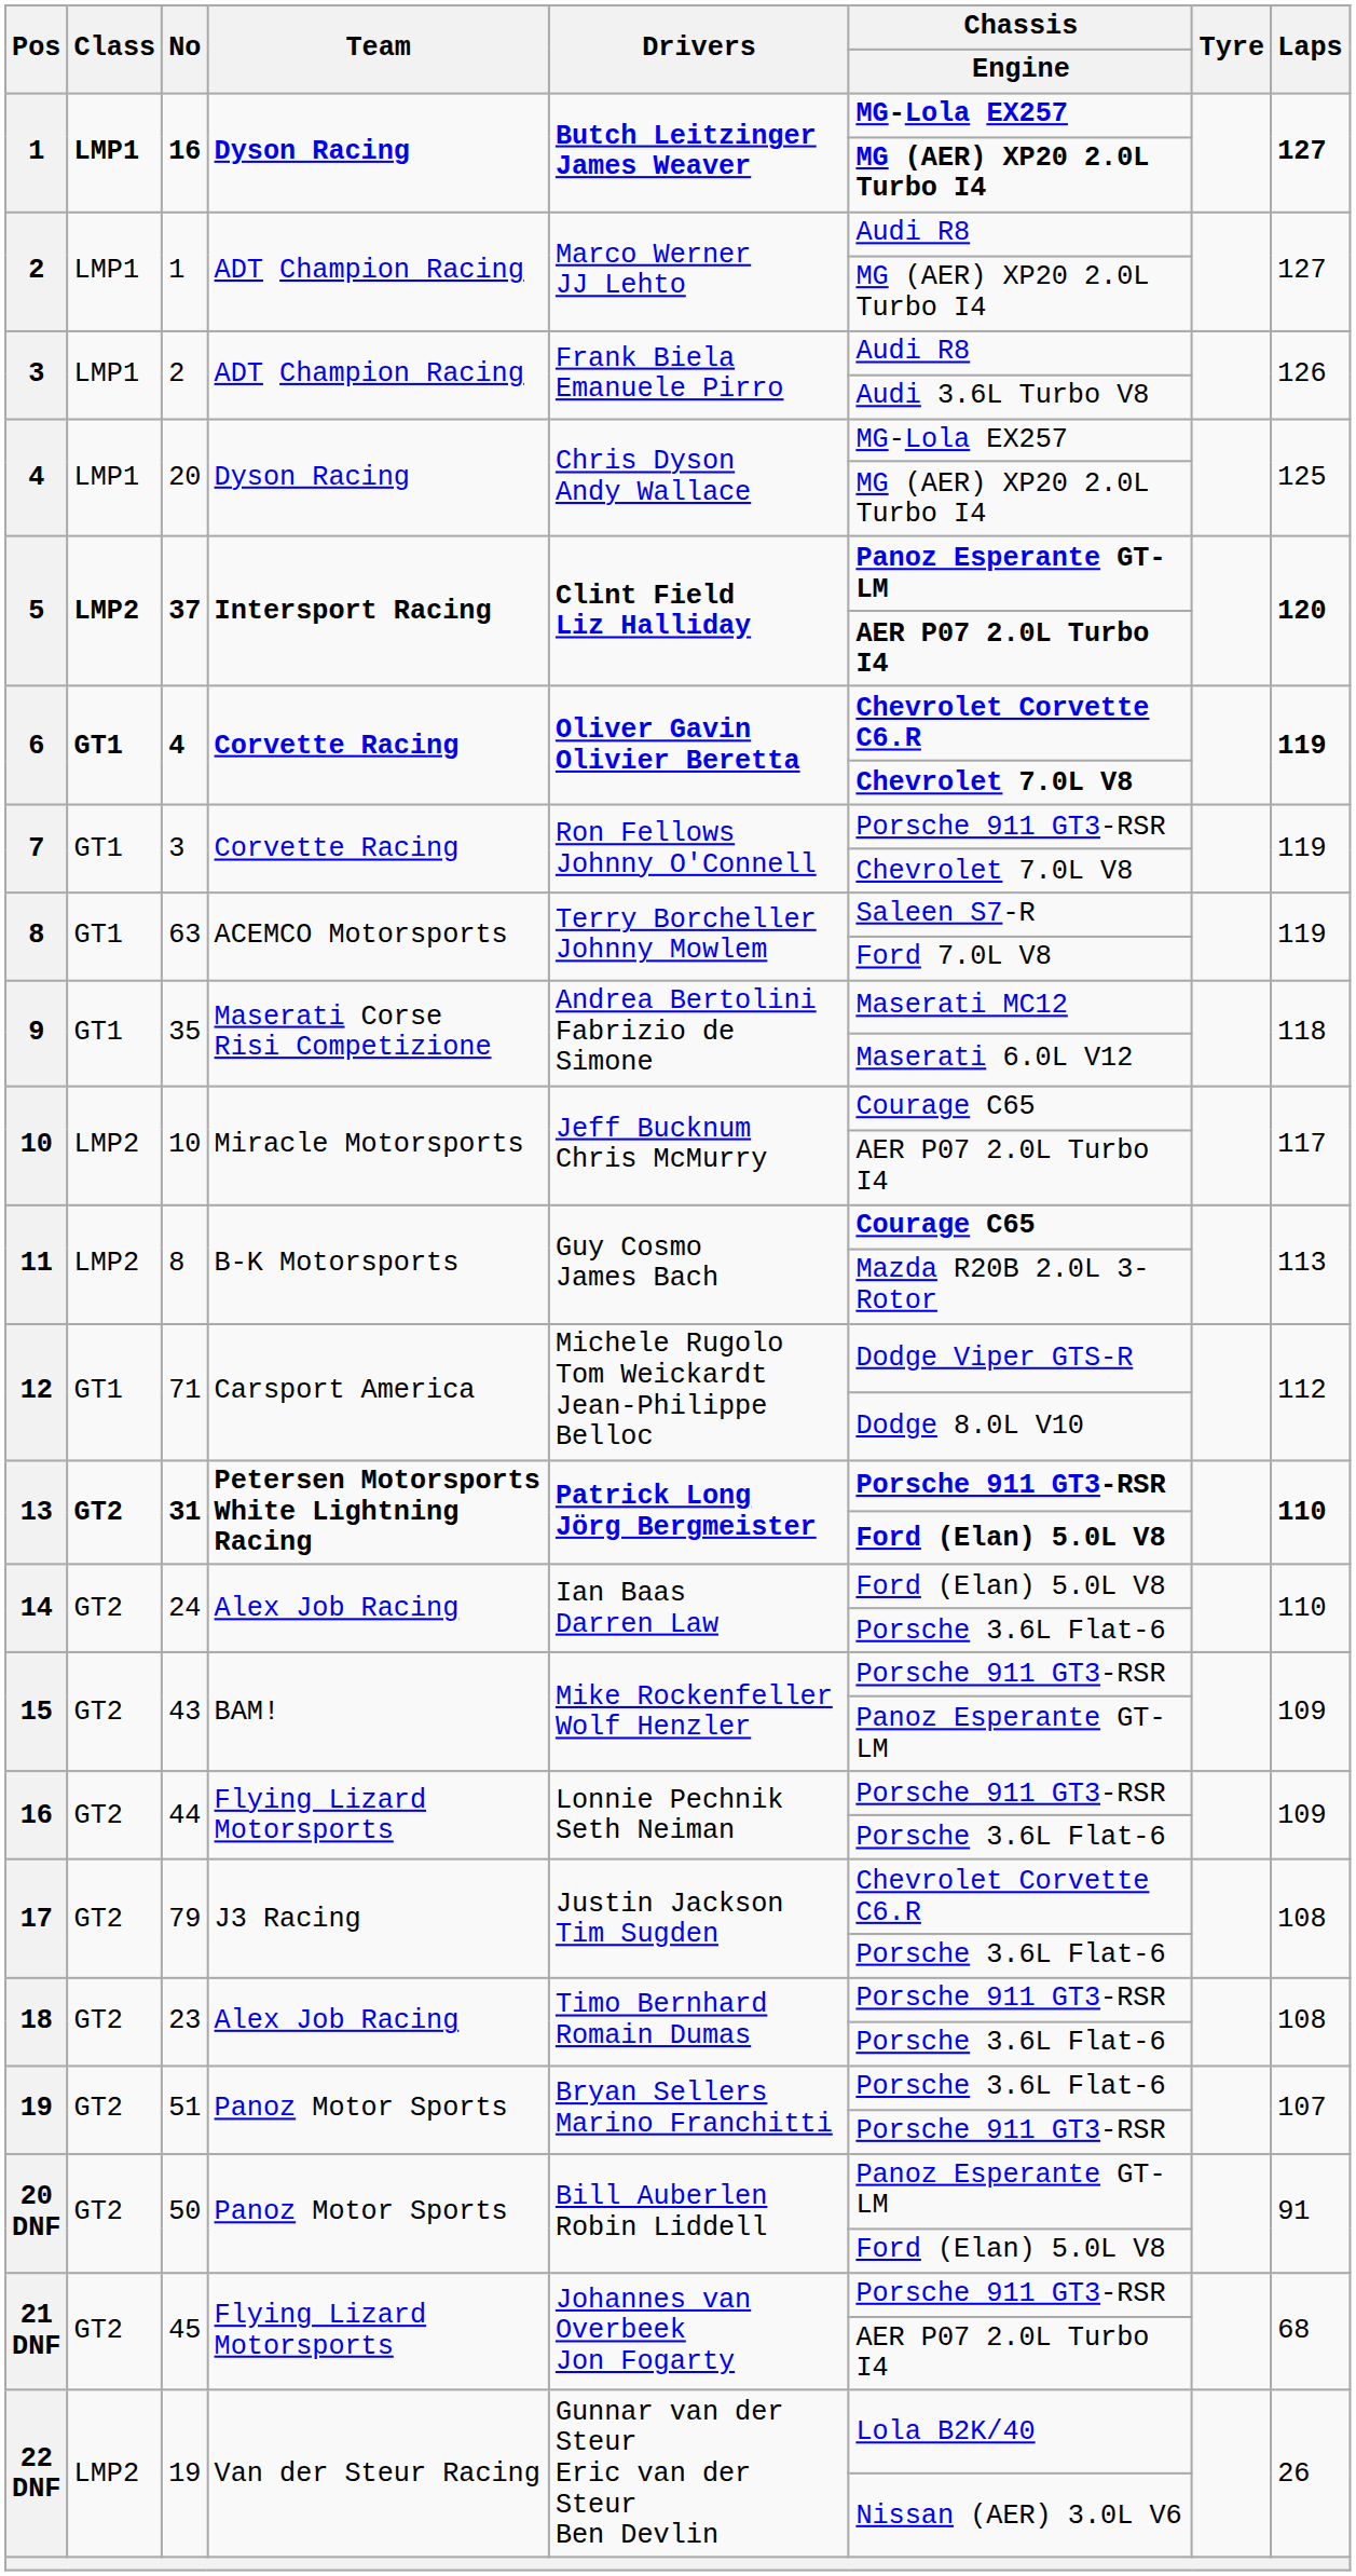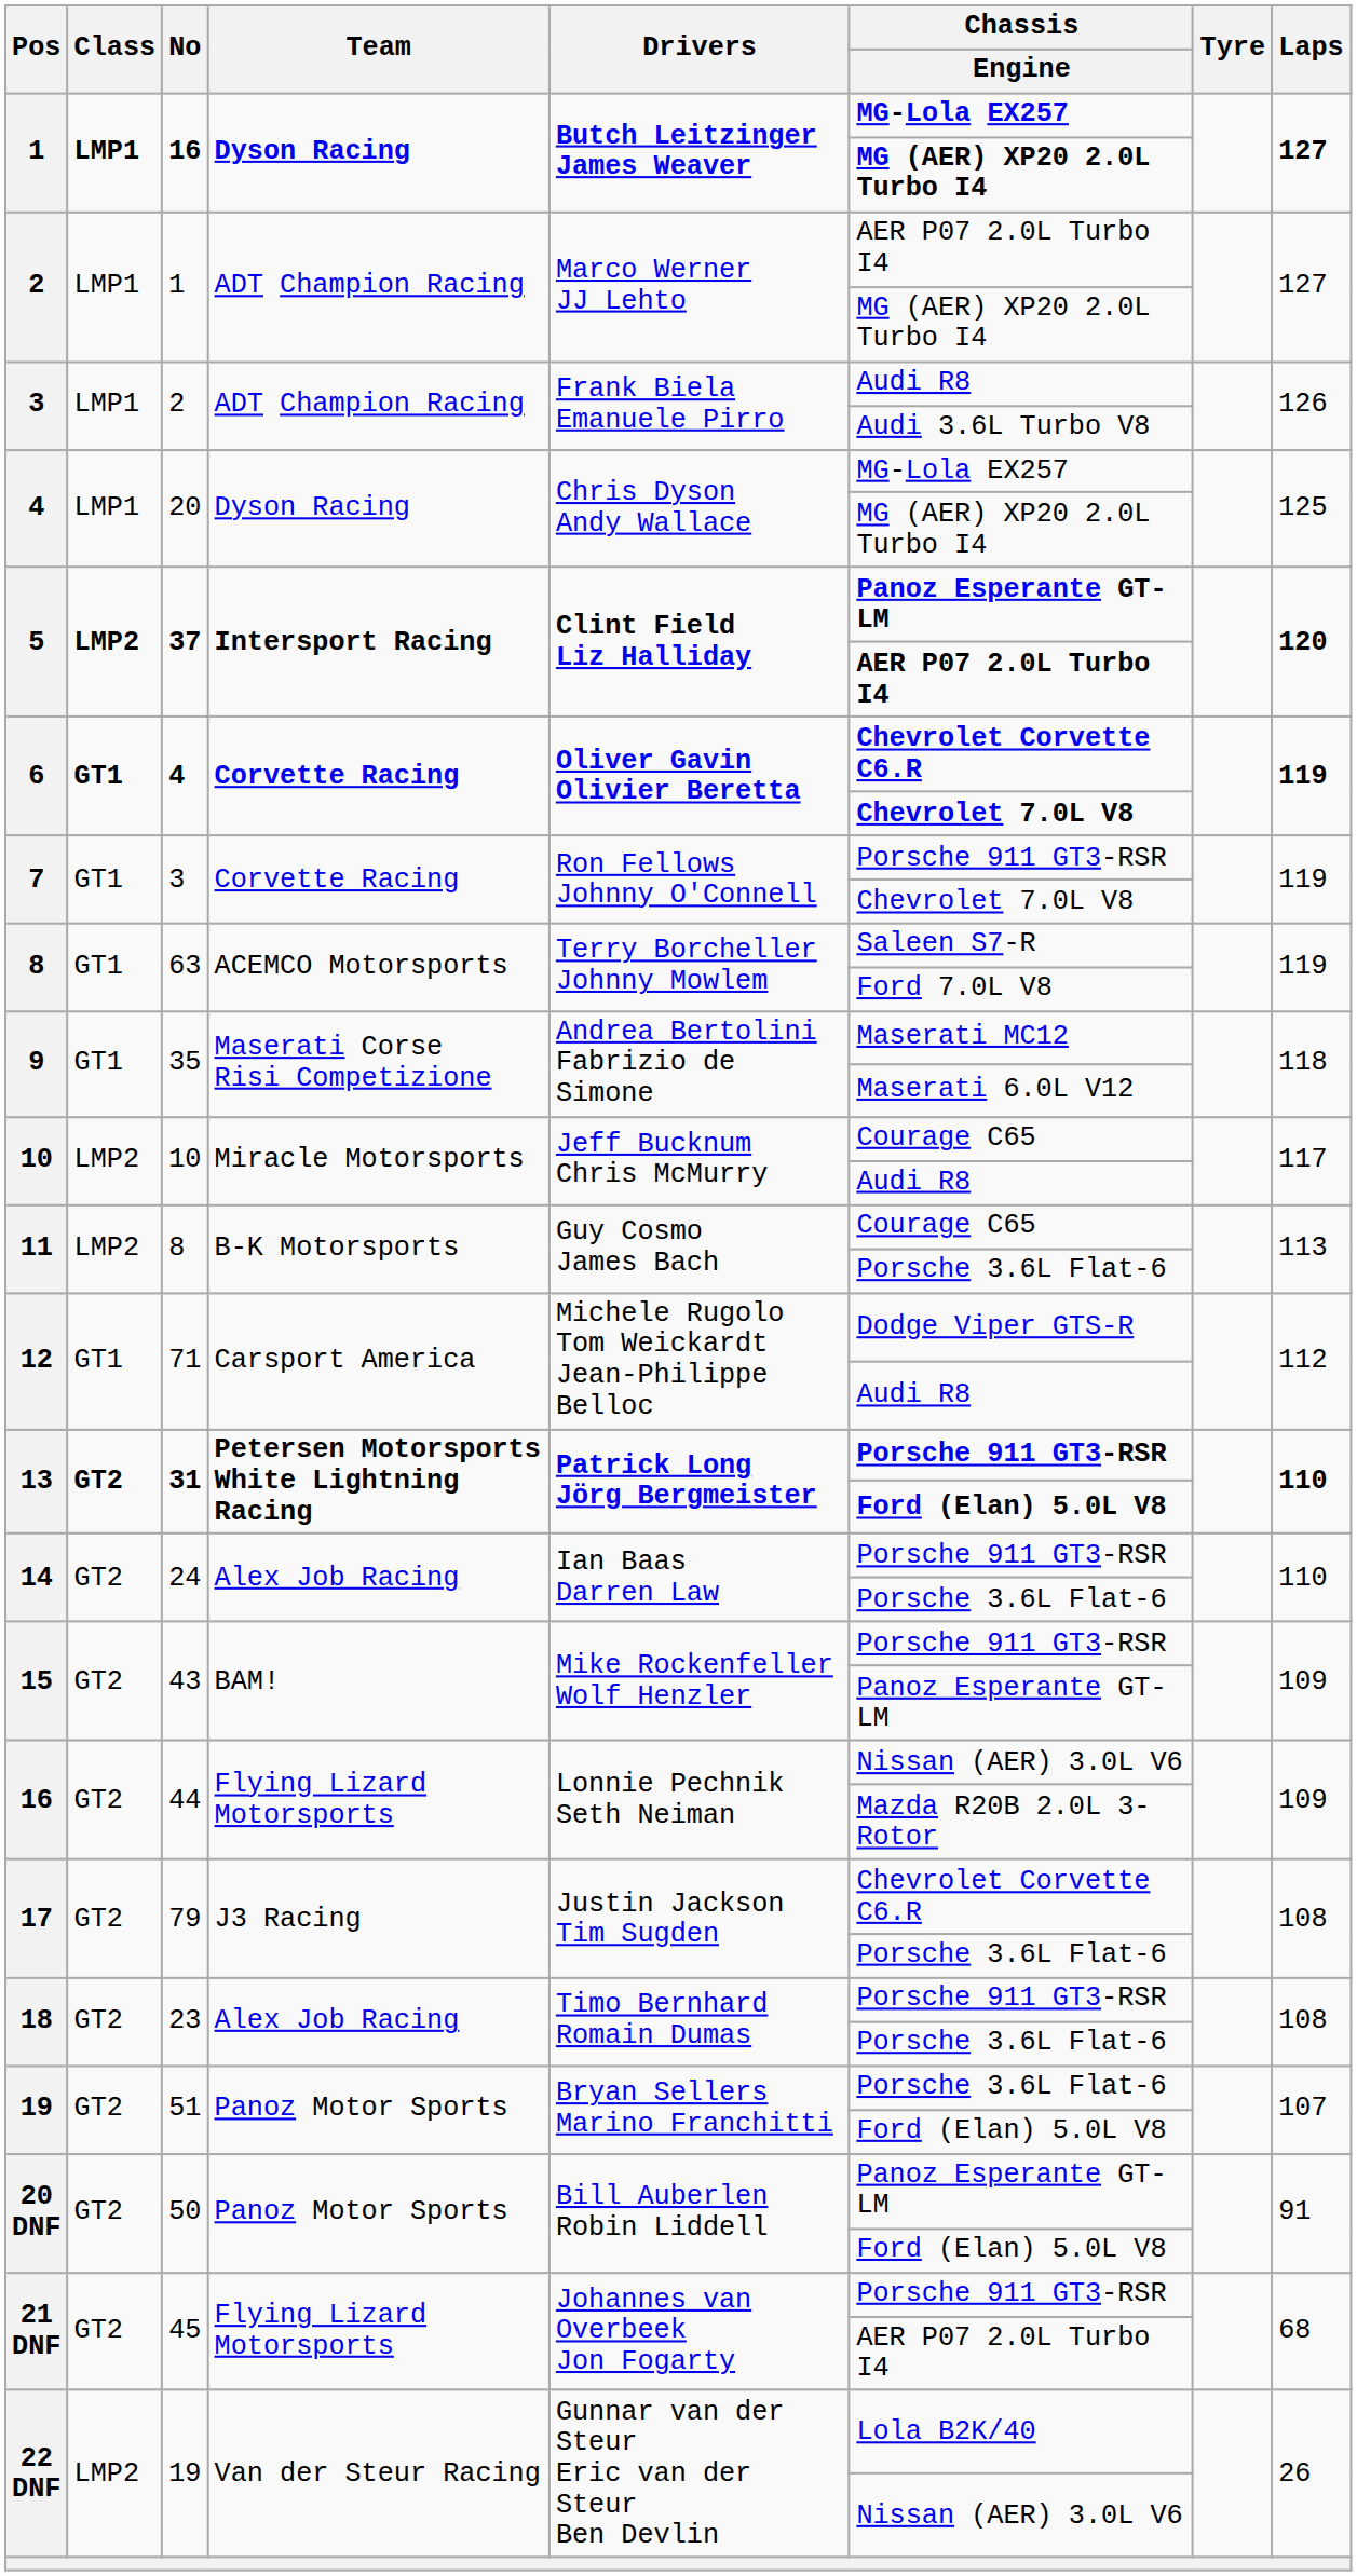row 5 | Chassis / Engine: Audi R8 -> AER P07 2.0L Turbo I4
row 22 | Chassis / Engine: AER P07 2.0L Turbo I4 -> Audi R8
row 23 | Chassis / Engine: bold -> normal
row 24 | Chassis / Engine: Mazda R20B 2.0L 3-Rotor -> Porsche 3.6L Flat-6
row 26 | Chassis / Engine: Dodge 8.0L V10 -> Audi R8
row 29 | Chassis / Engine: Ford (Elan) 5.0L V8 -> Porsche 911 GT3-RSR
row 33 | Chassis / Engine: Porsche 911 GT3-RSR -> Nissan (AER) 3.0L V6
row 34 | Chassis / Engine: Porsche 3.6L Flat-6 -> Mazda R20B 2.0L 3-Rotor
row 40 | Chassis / Engine: Porsche 911 GT3-RSR -> Ford (Elan) 5.0L V8
